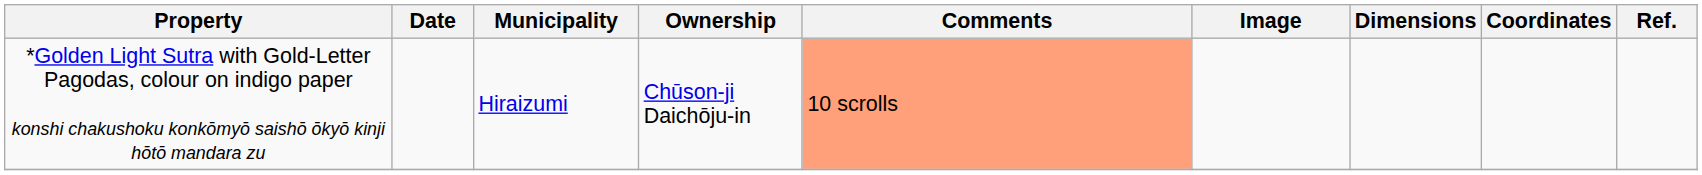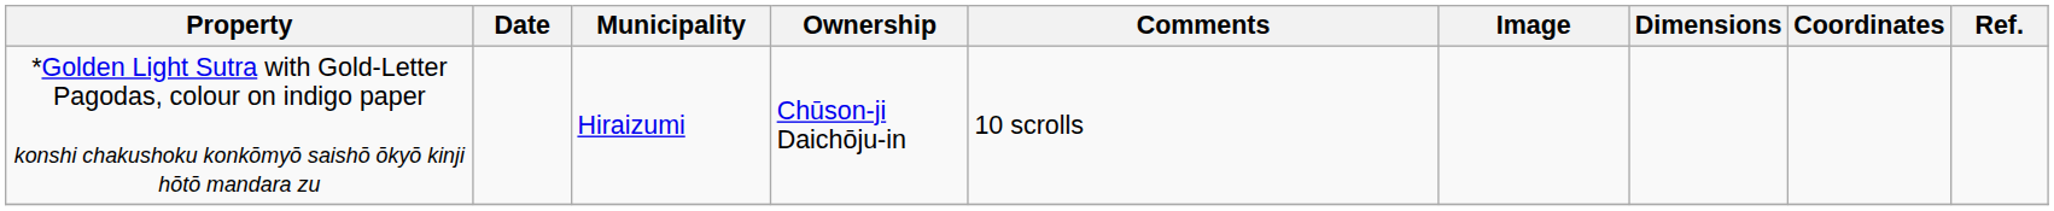row 2 | Comments: lightsalmon background -> no background
